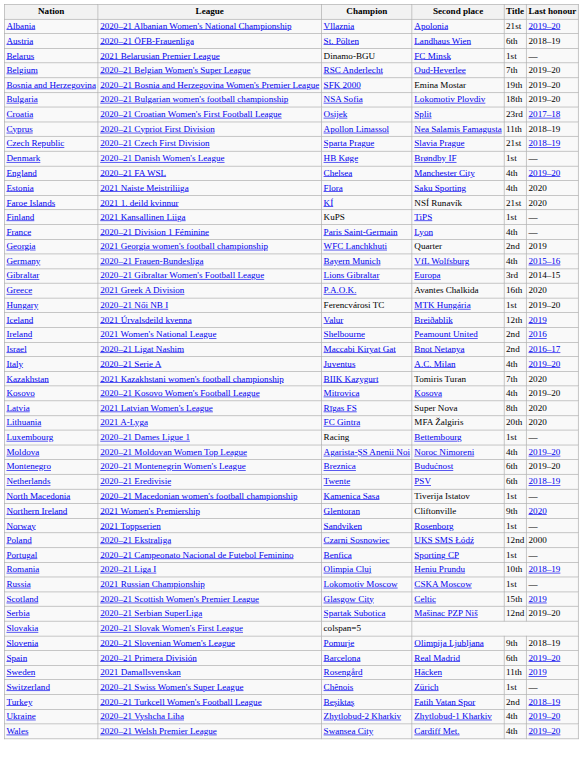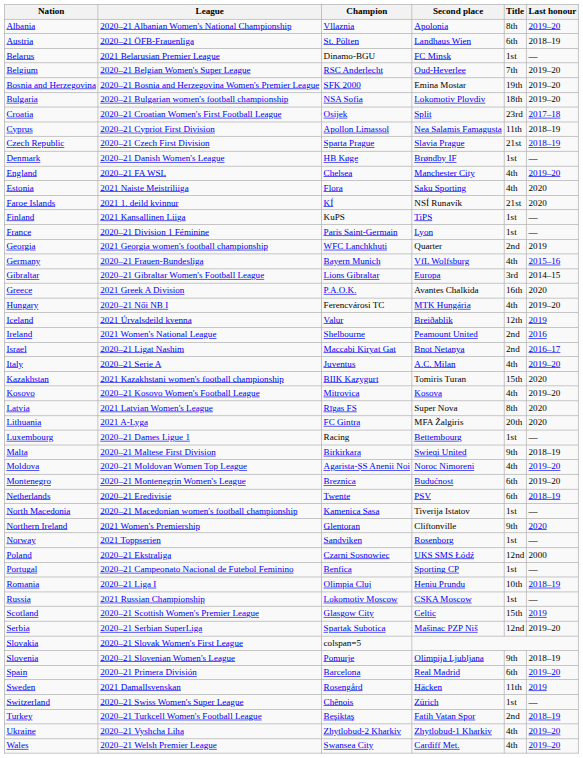Albania | Title: 21st -> 8th
France | Title: 4th -> 1st
Hungary | Title: 1st -> 4th
Kazakhstan | Title: 7th -> 15th
+ row: Malta | 2020–21 Maltese First Division | Birkirkara | Swieqi United | 9th | 2018–19
